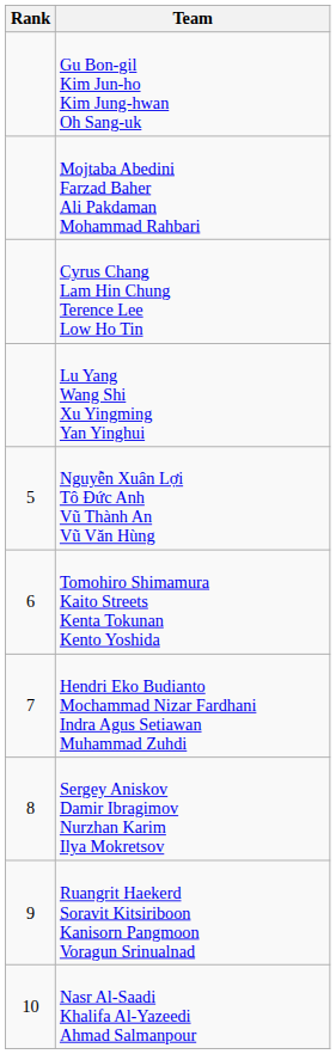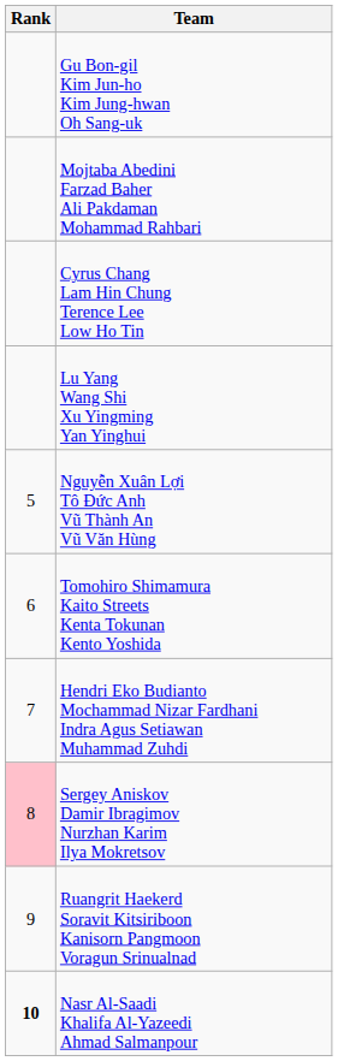Sergey Aniskov Damir Ibragimov Nurzhan Karim Ilya Mokretsov | Rank: no background -> pink background
Nasr Al-Saadi Khalifa Al-Yazeedi Ahmad Salmanpour | Rank: normal -> bold
